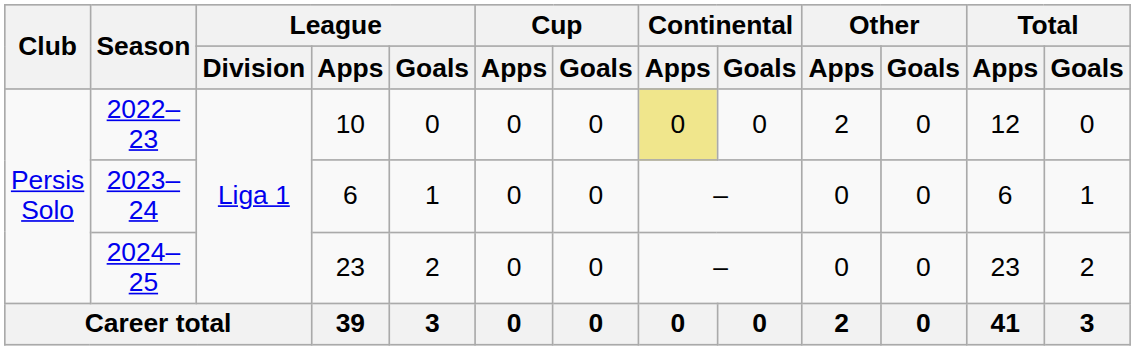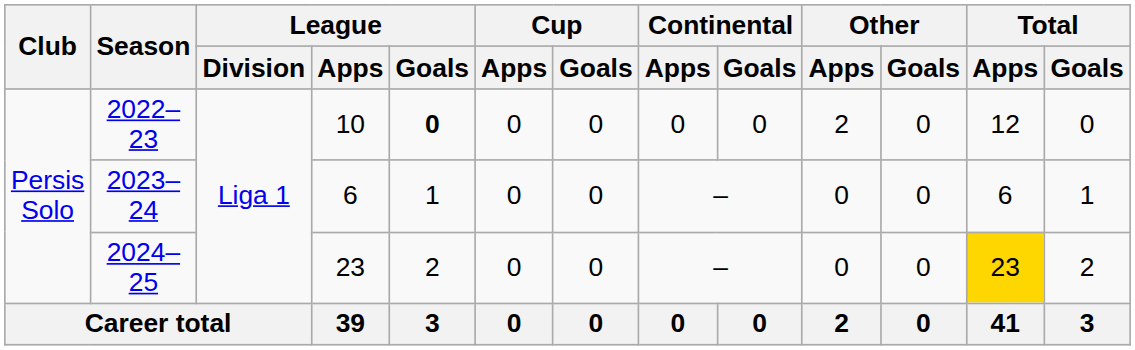2022–23 | League / Goals: normal -> bold
2022–23 | Continental / Apps: khaki background -> no background
2024–25 | Total / Apps: no background -> gold background
